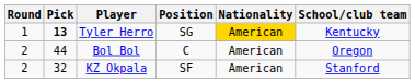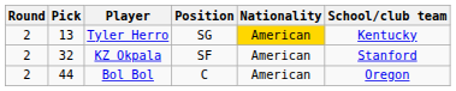Tyler Herro | Round: 1 -> 2
Tyler Herro | Pick: bold -> normal
rows swapped: KZ Okpala <-> Bol Bol
